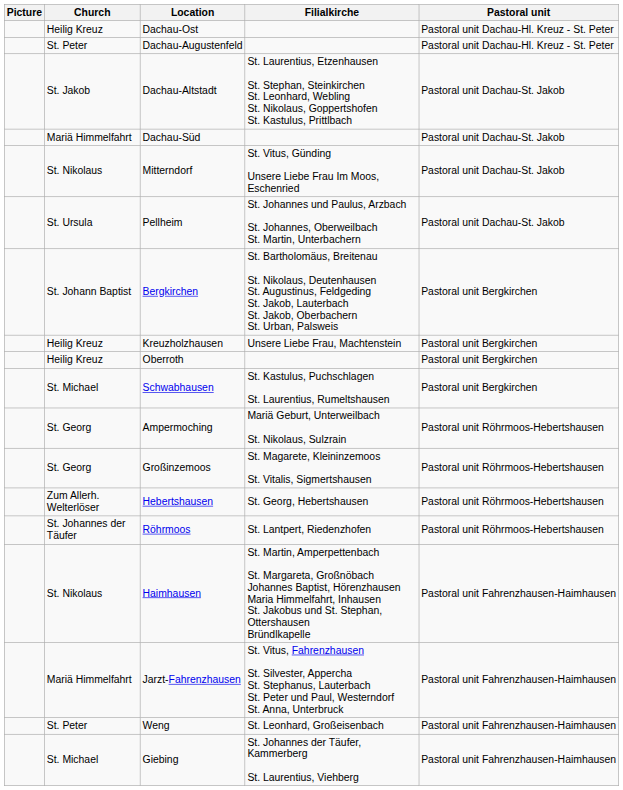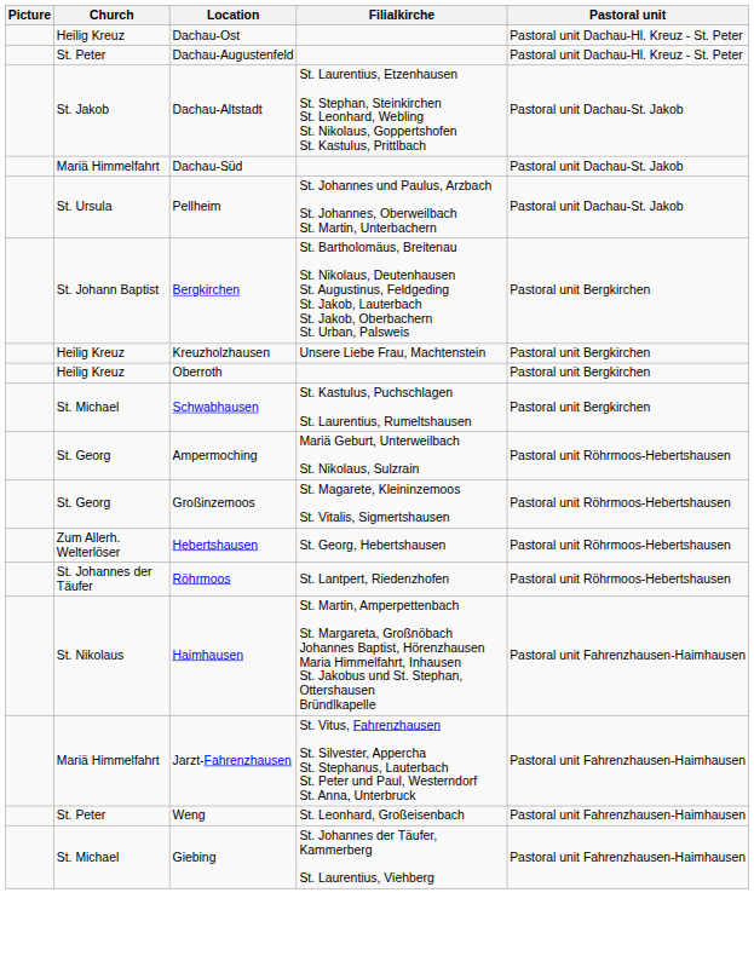- row: St. Nikolaus | Mitterndorf | St. Vitus, Günding Unsere Liebe Frau Im Moos, Eschenried | Pastoral unit Dachau-St. Jakob
